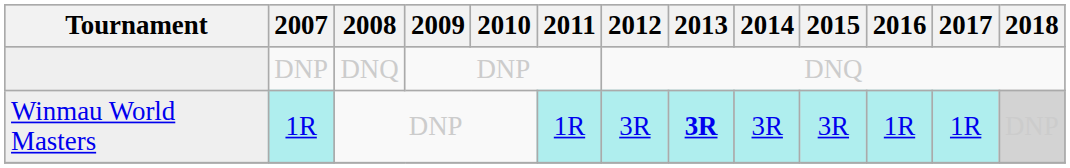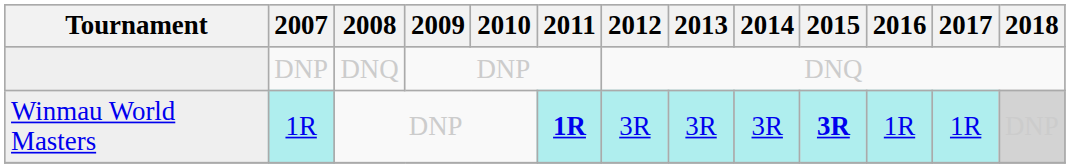Winmau World Masters | 2011: normal -> bold
Winmau World Masters | 2013: bold -> normal
Winmau World Masters | 2015: normal -> bold
